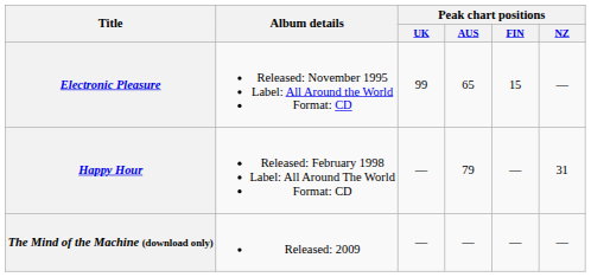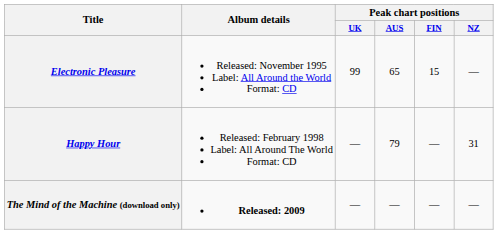The Mind of the Machine (download only) | Album details: normal -> bold
